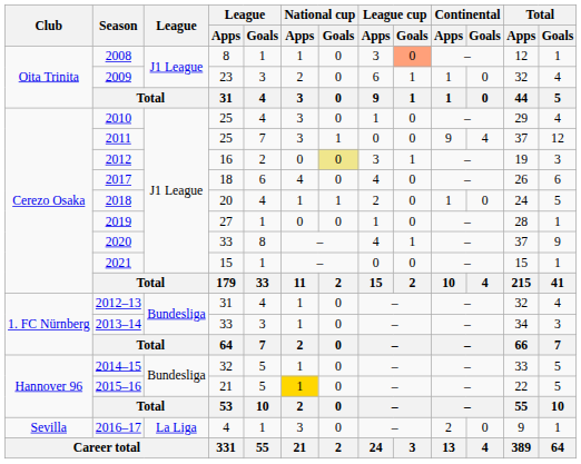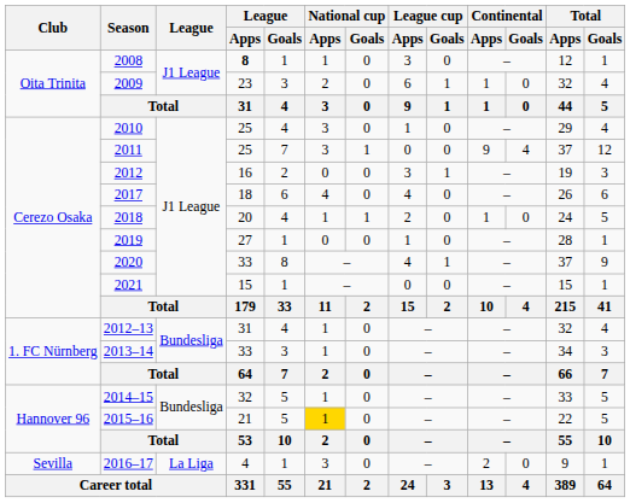2008 | League / Apps: normal -> bold
2008 | League cup / Goals: lightsalmon background -> no background
2012 | National cup / Goals: khaki background -> no background
